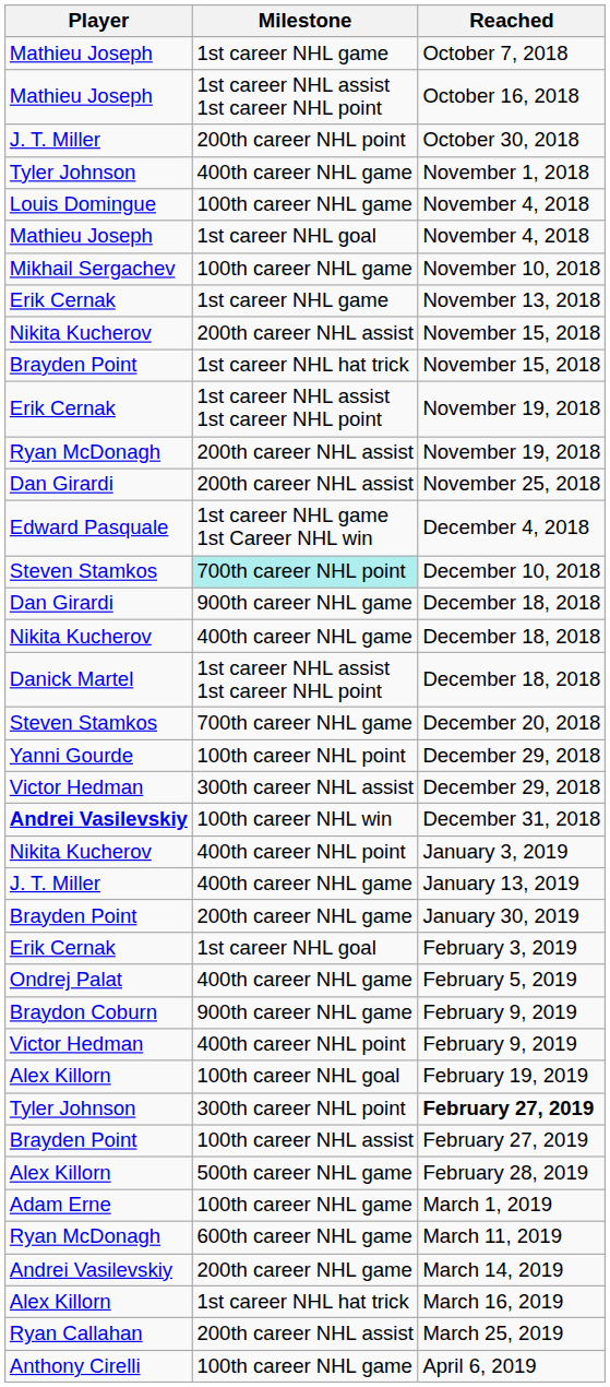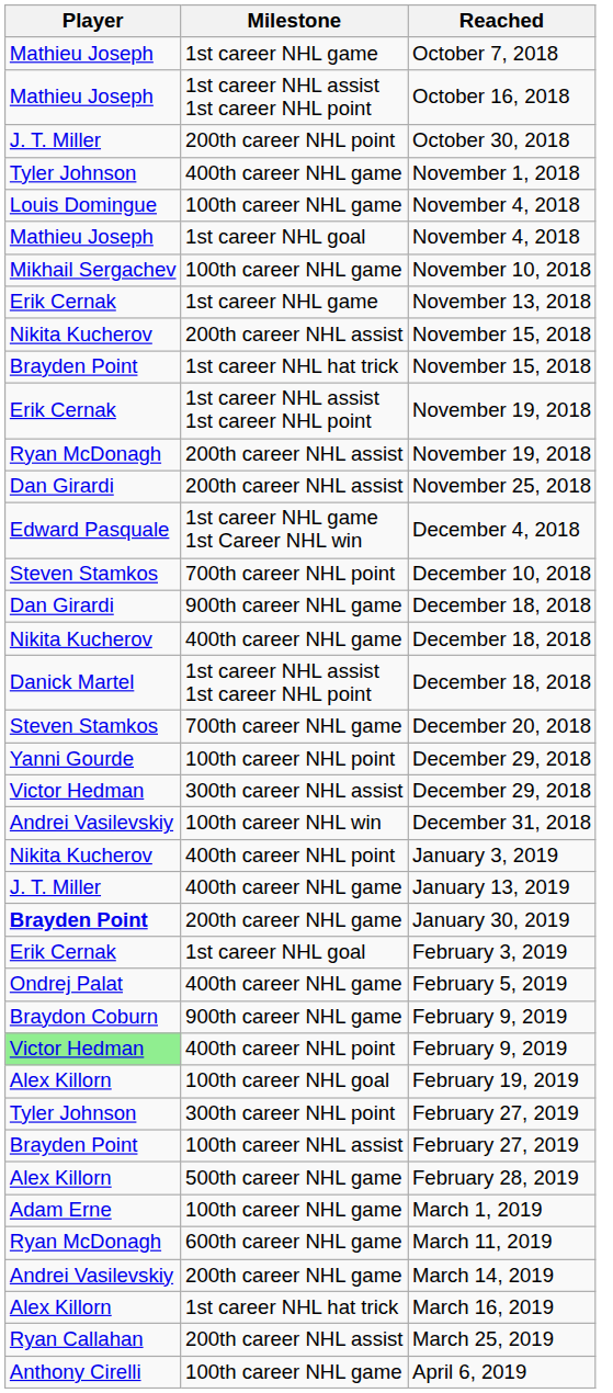row 16 | Milestone: paleturquoise background -> no background
row 23 | Player: bold -> normal
row 26 | Player: normal -> bold
row 30 | Player: no background -> lightgreen background
row 32 | Reached: bold -> normal
